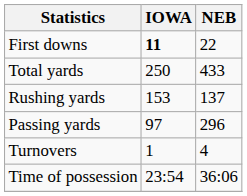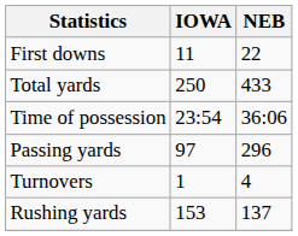First downs | IOWA: bold -> normal
rows swapped: Rushing yards <-> Time of possession
